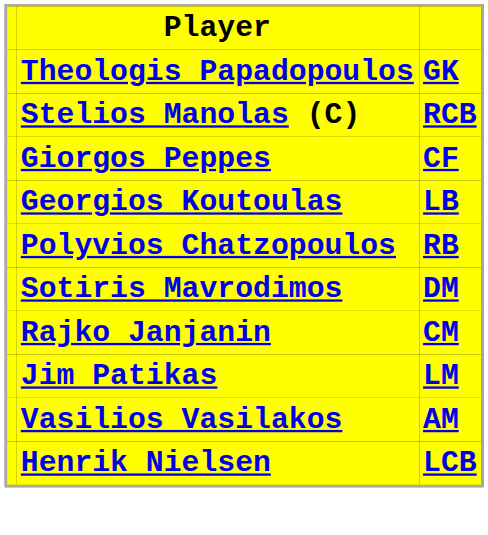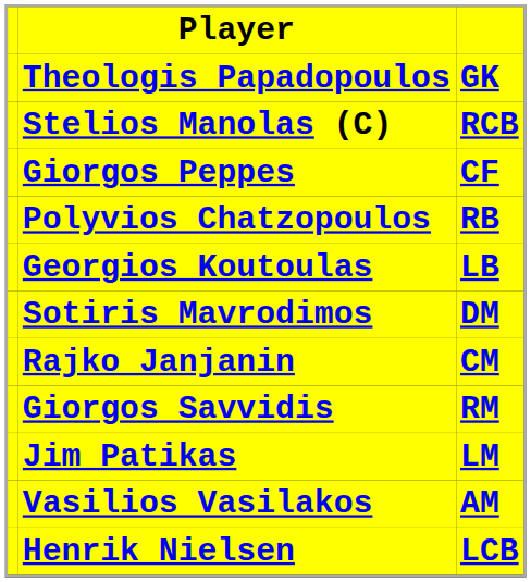rows swapped: Polyvios Chatzopoulos <-> Georgios Koutoulas
+ row: Giorgos Savvidis | RM
